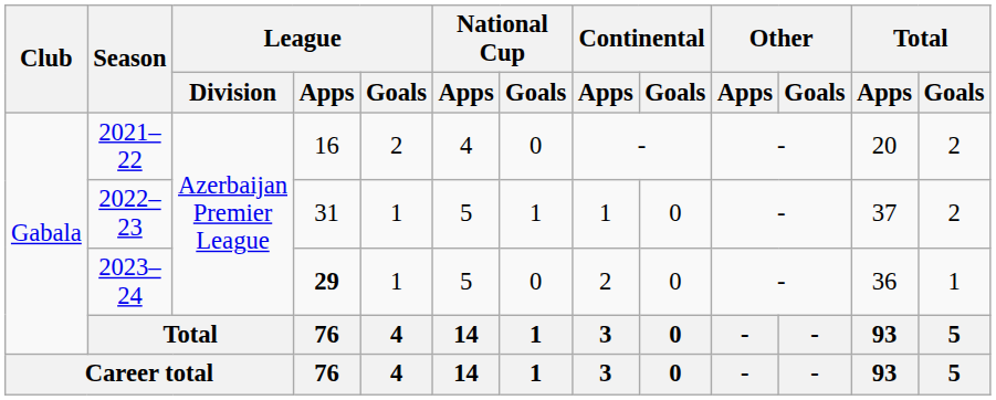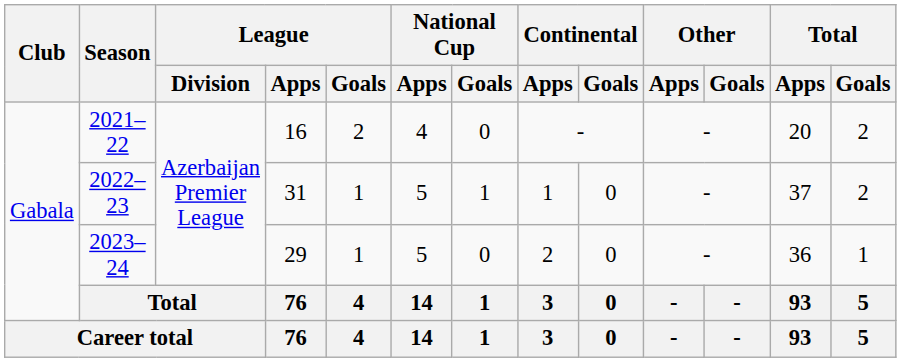2023–24 | League / Apps: bold -> normal
